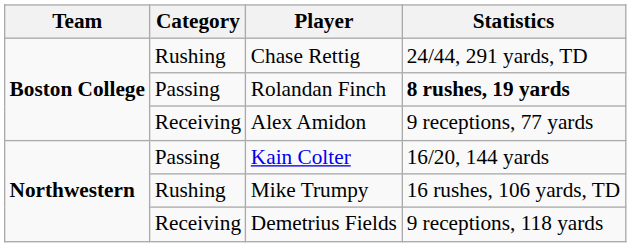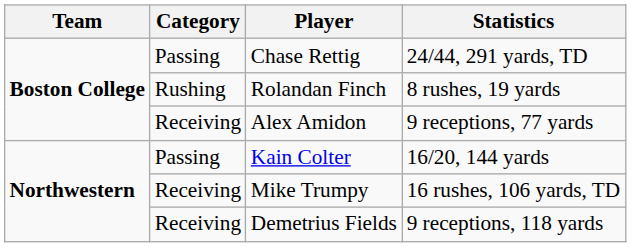Chase Rettig | Category: Rushing -> Passing
Rolandan Finch | Category: Passing -> Rushing
Rolandan Finch | Statistics: bold -> normal
Mike Trumpy | Category: Rushing -> Receiving
